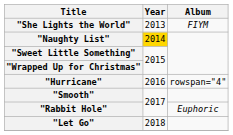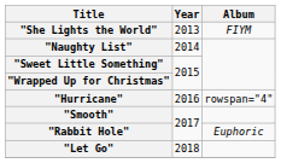"Naughty List" | Year: gold background -> no background
